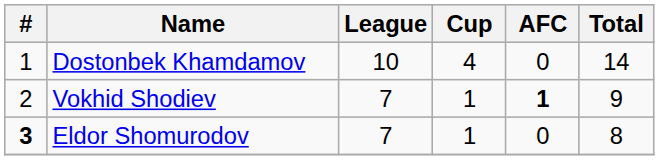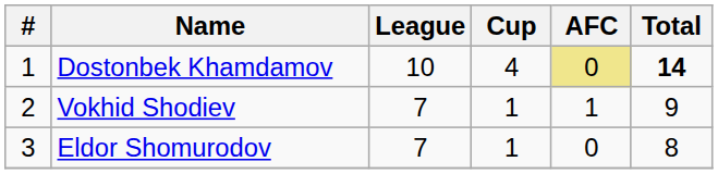Dostonbek Khamdamov | AFC: no background -> khaki background
Dostonbek Khamdamov | Total: normal -> bold
Vokhid Shodiev | AFC: bold -> normal
Eldor Shomurodov | #: bold -> normal
